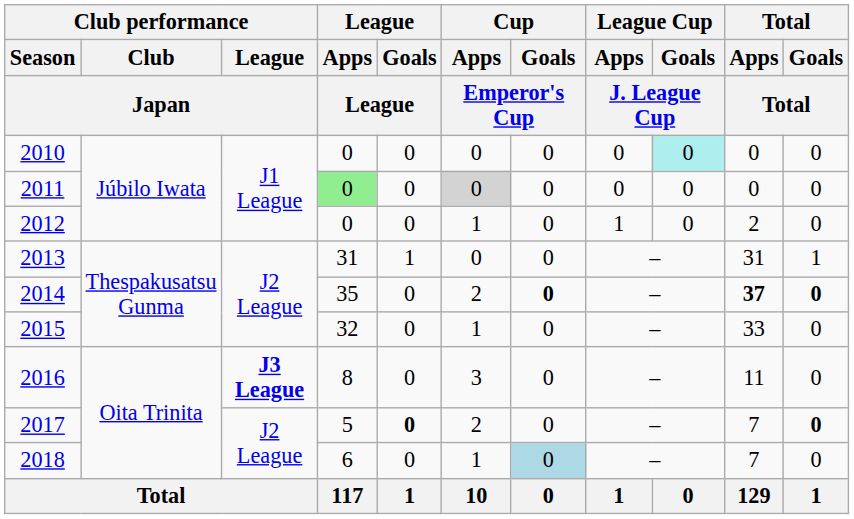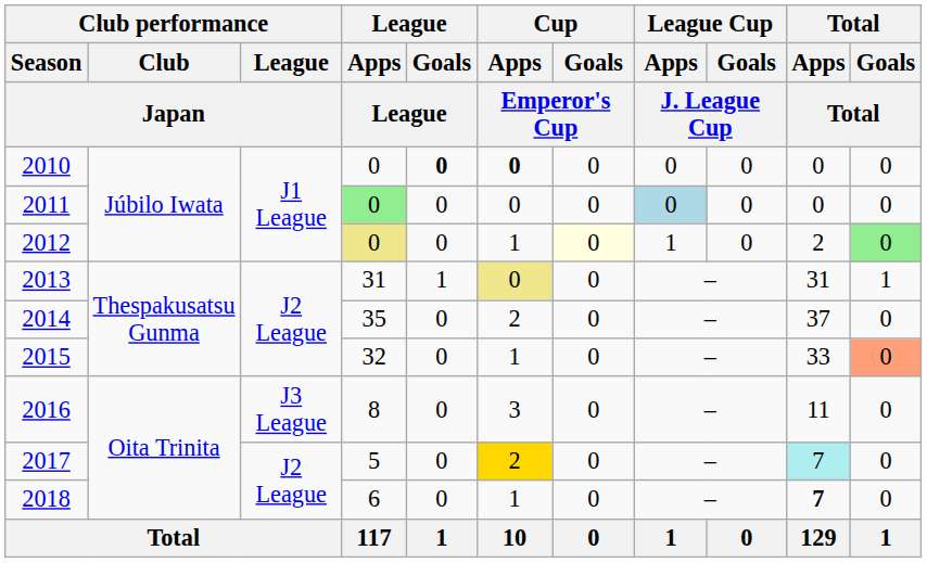2010 | League / Goals / League: normal -> bold
2010 | Cup / Apps / Emperor's Cup: normal -> bold
2010 | League Cup / Goals / J. League Cup: paleturquoise background -> no background
2011 | Cup / Apps / Emperor's Cup: lightgrey background -> no background
2011 | League Cup / Apps / J. League Cup: no background -> lightblue background
2012 | League / Apps / League: no background -> khaki background
2012 | Cup / Goals / Emperor's Cup: no background -> lightyellow background
2012 | Total / Goals / Total: no background -> lightgreen background
2013 | Cup / Apps / Emperor's Cup: no background -> khaki background
2014 | Cup / Goals / Emperor's Cup: bold -> normal
2014 | Total / Apps / Total: bold -> normal
2014 | Total / Goals / Total: bold -> normal
2015 | Total / Goals / Total: no background -> lightsalmon background
2016 | Club performance / League / Japan: bold -> normal
2017 | League / Goals / League: bold -> normal
2017 | Cup / Apps / Emperor's Cup: no background -> gold background
2017 | Total / Apps / Total: no background -> paleturquoise background
2017 | Total / Goals / Total: bold -> normal
2018 | Cup / Goals / Emperor's Cup: lightblue background -> no background
2018 | Total / Apps / Total: normal -> bold
